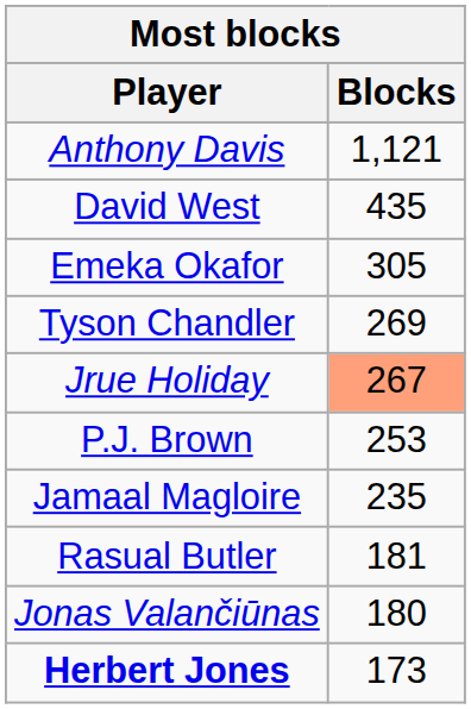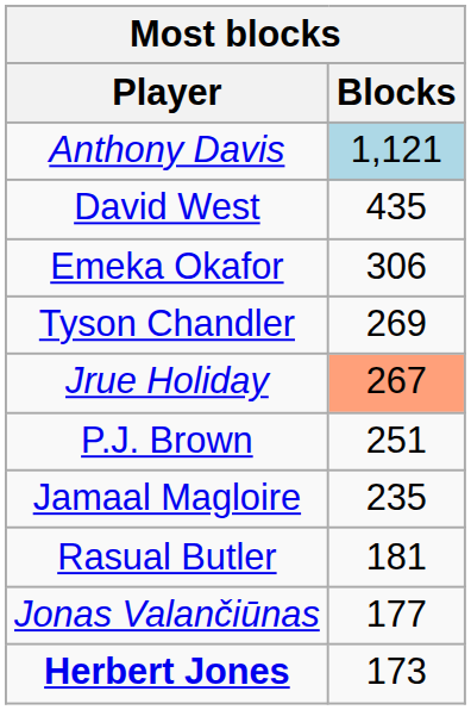Anthony Davis | Blocks: no background -> lightblue background
Emeka Okafor | Blocks: 305 -> 306
P.J. Brown | Blocks: 253 -> 251
Jonas Valančiūnas | Blocks: 180 -> 177
